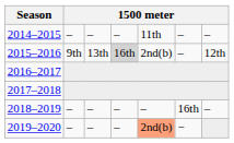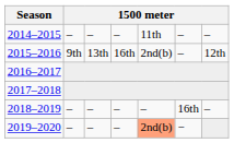2015–2016 | column 4: lightgrey background -> no background
